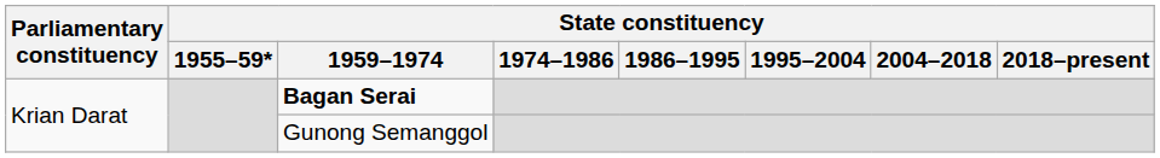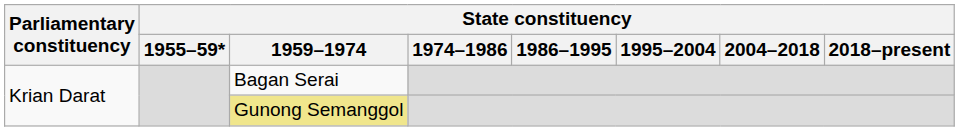Bagan Serai | State constituency / 1959–1974: bold -> normal
Gunong Semanggol | State constituency / 1959–1974: no background -> khaki background
